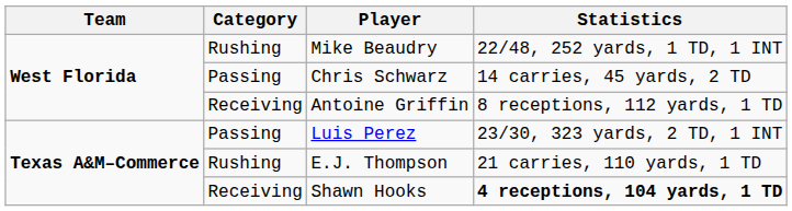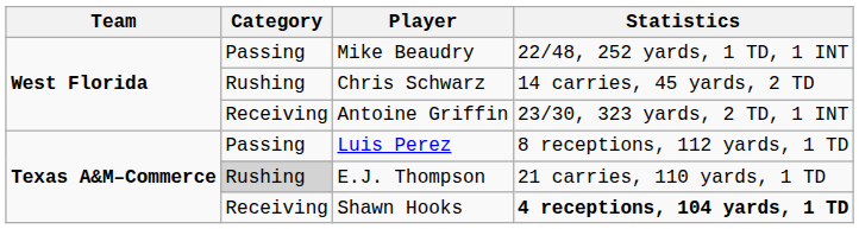Mike Beaudry | Category: Rushing -> Passing
Chris Schwarz | Category: Passing -> Rushing
Antoine Griffin | Statistics: 8 receptions, 112 yards, 1 TD -> 23/30, 323 yards, 2 TD, 1 INT
Luis Perez | Statistics: 23/30, 323 yards, 2 TD, 1 INT -> 8 receptions, 112 yards, 1 TD
E.J. Thompson | Category: no background -> lightgrey background
